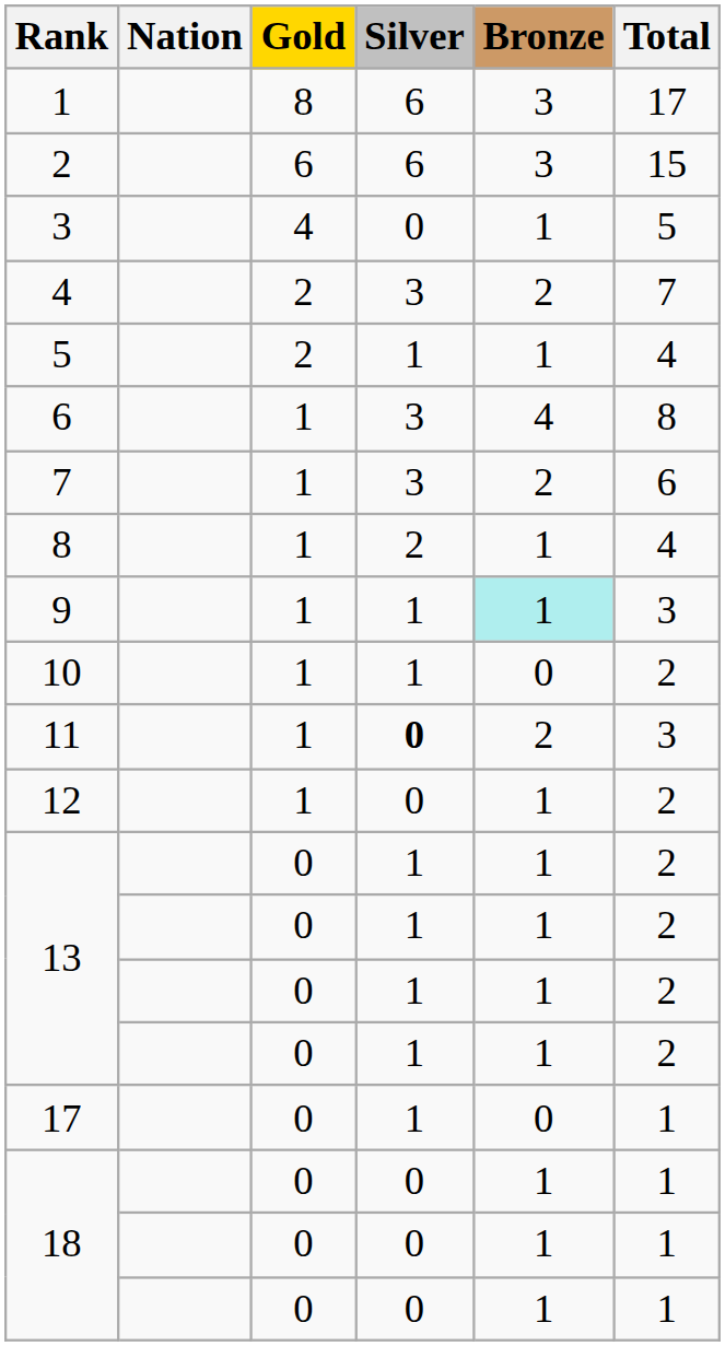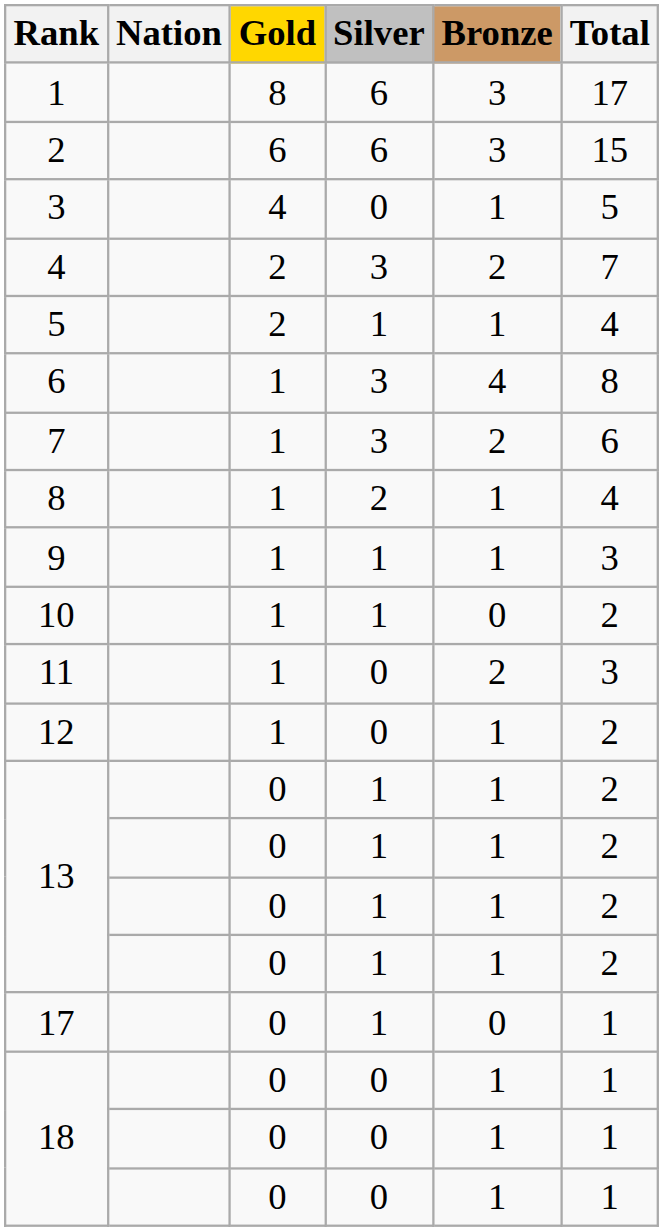9 | Bronze: paleturquoise background -> no background
11 | Silver: bold -> normal
